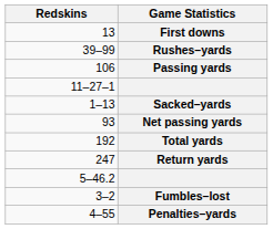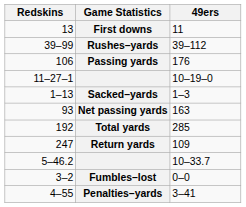+ column: 49ers | 11 | 39–112 | 176 | 10–19–0 | 1–3 | 163 | 285 | 109 | 10–33.7 | 0–0 | 3–41
